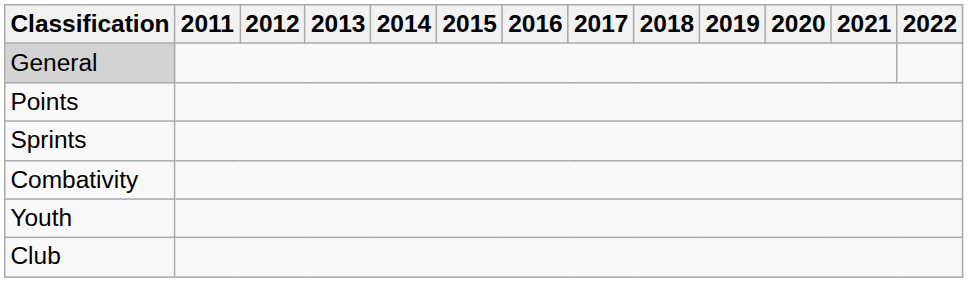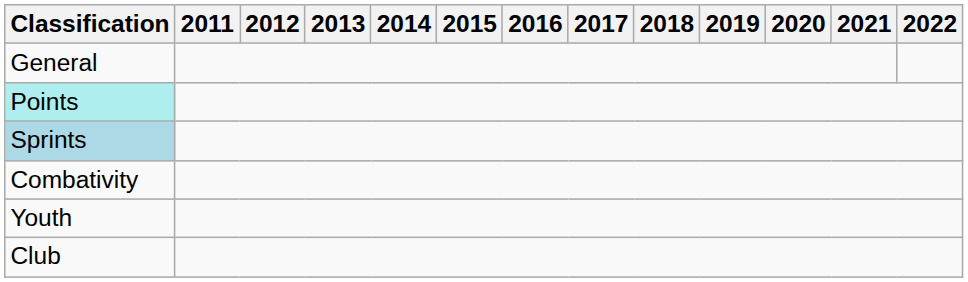General | Classification: lightgrey background -> no background
Points | Classification: no background -> paleturquoise background
Sprints | Classification: no background -> lightblue background
